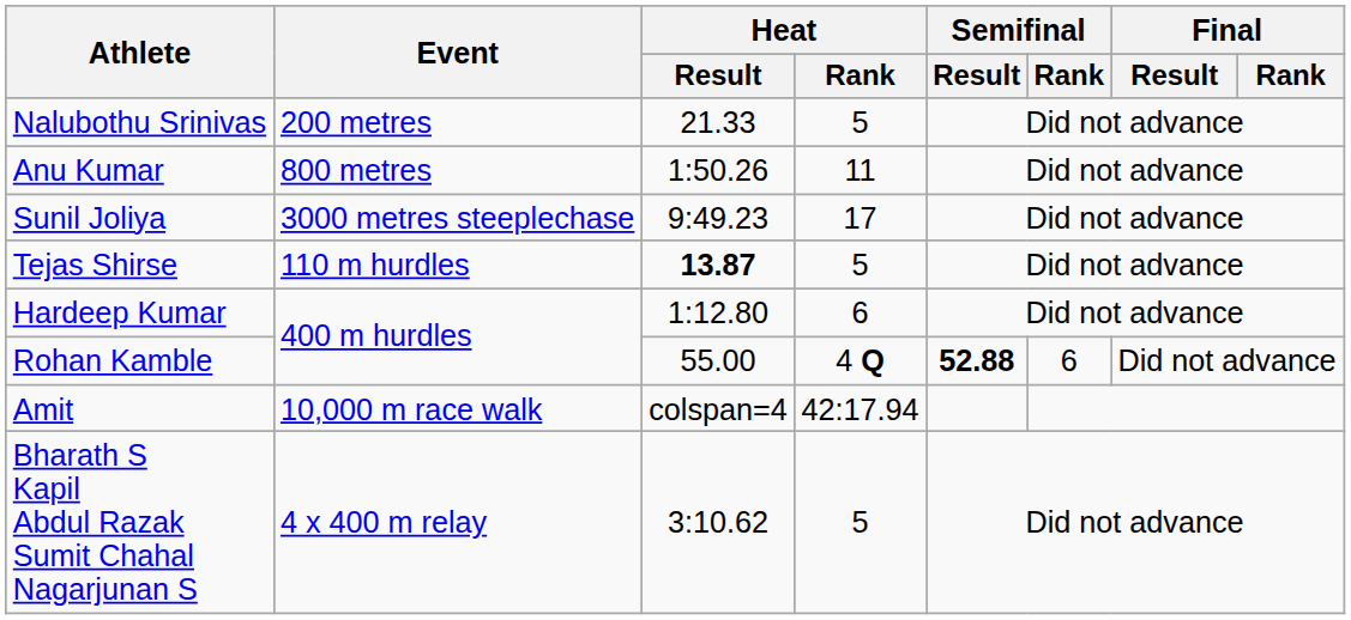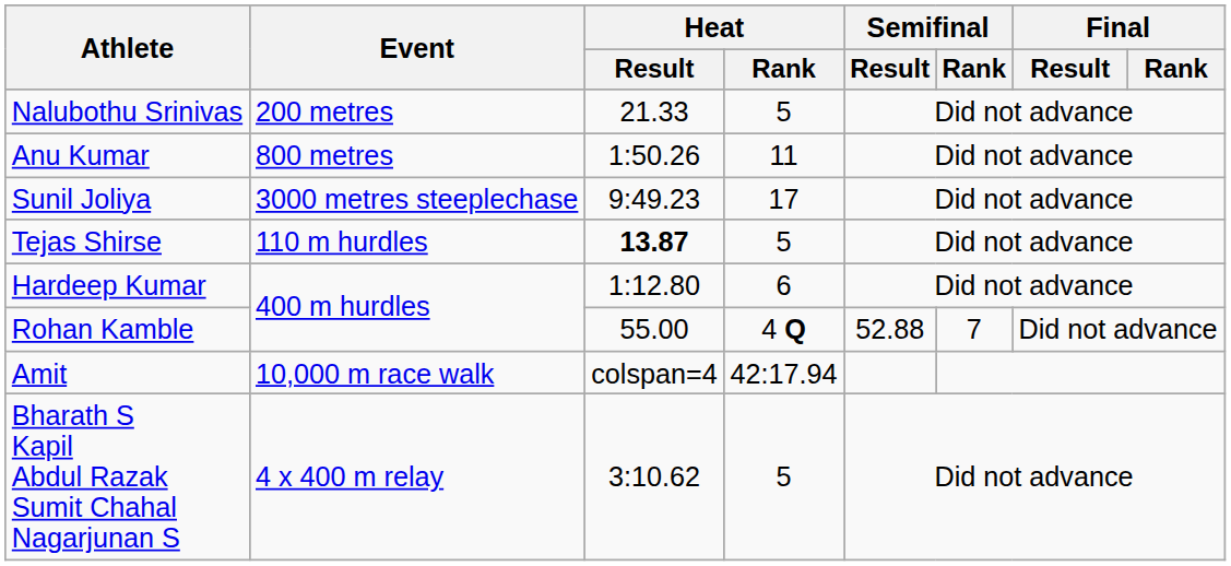Rohan Kamble | Semifinal / Result: bold -> normal
Rohan Kamble | Semifinal / Rank: 6 -> 7
